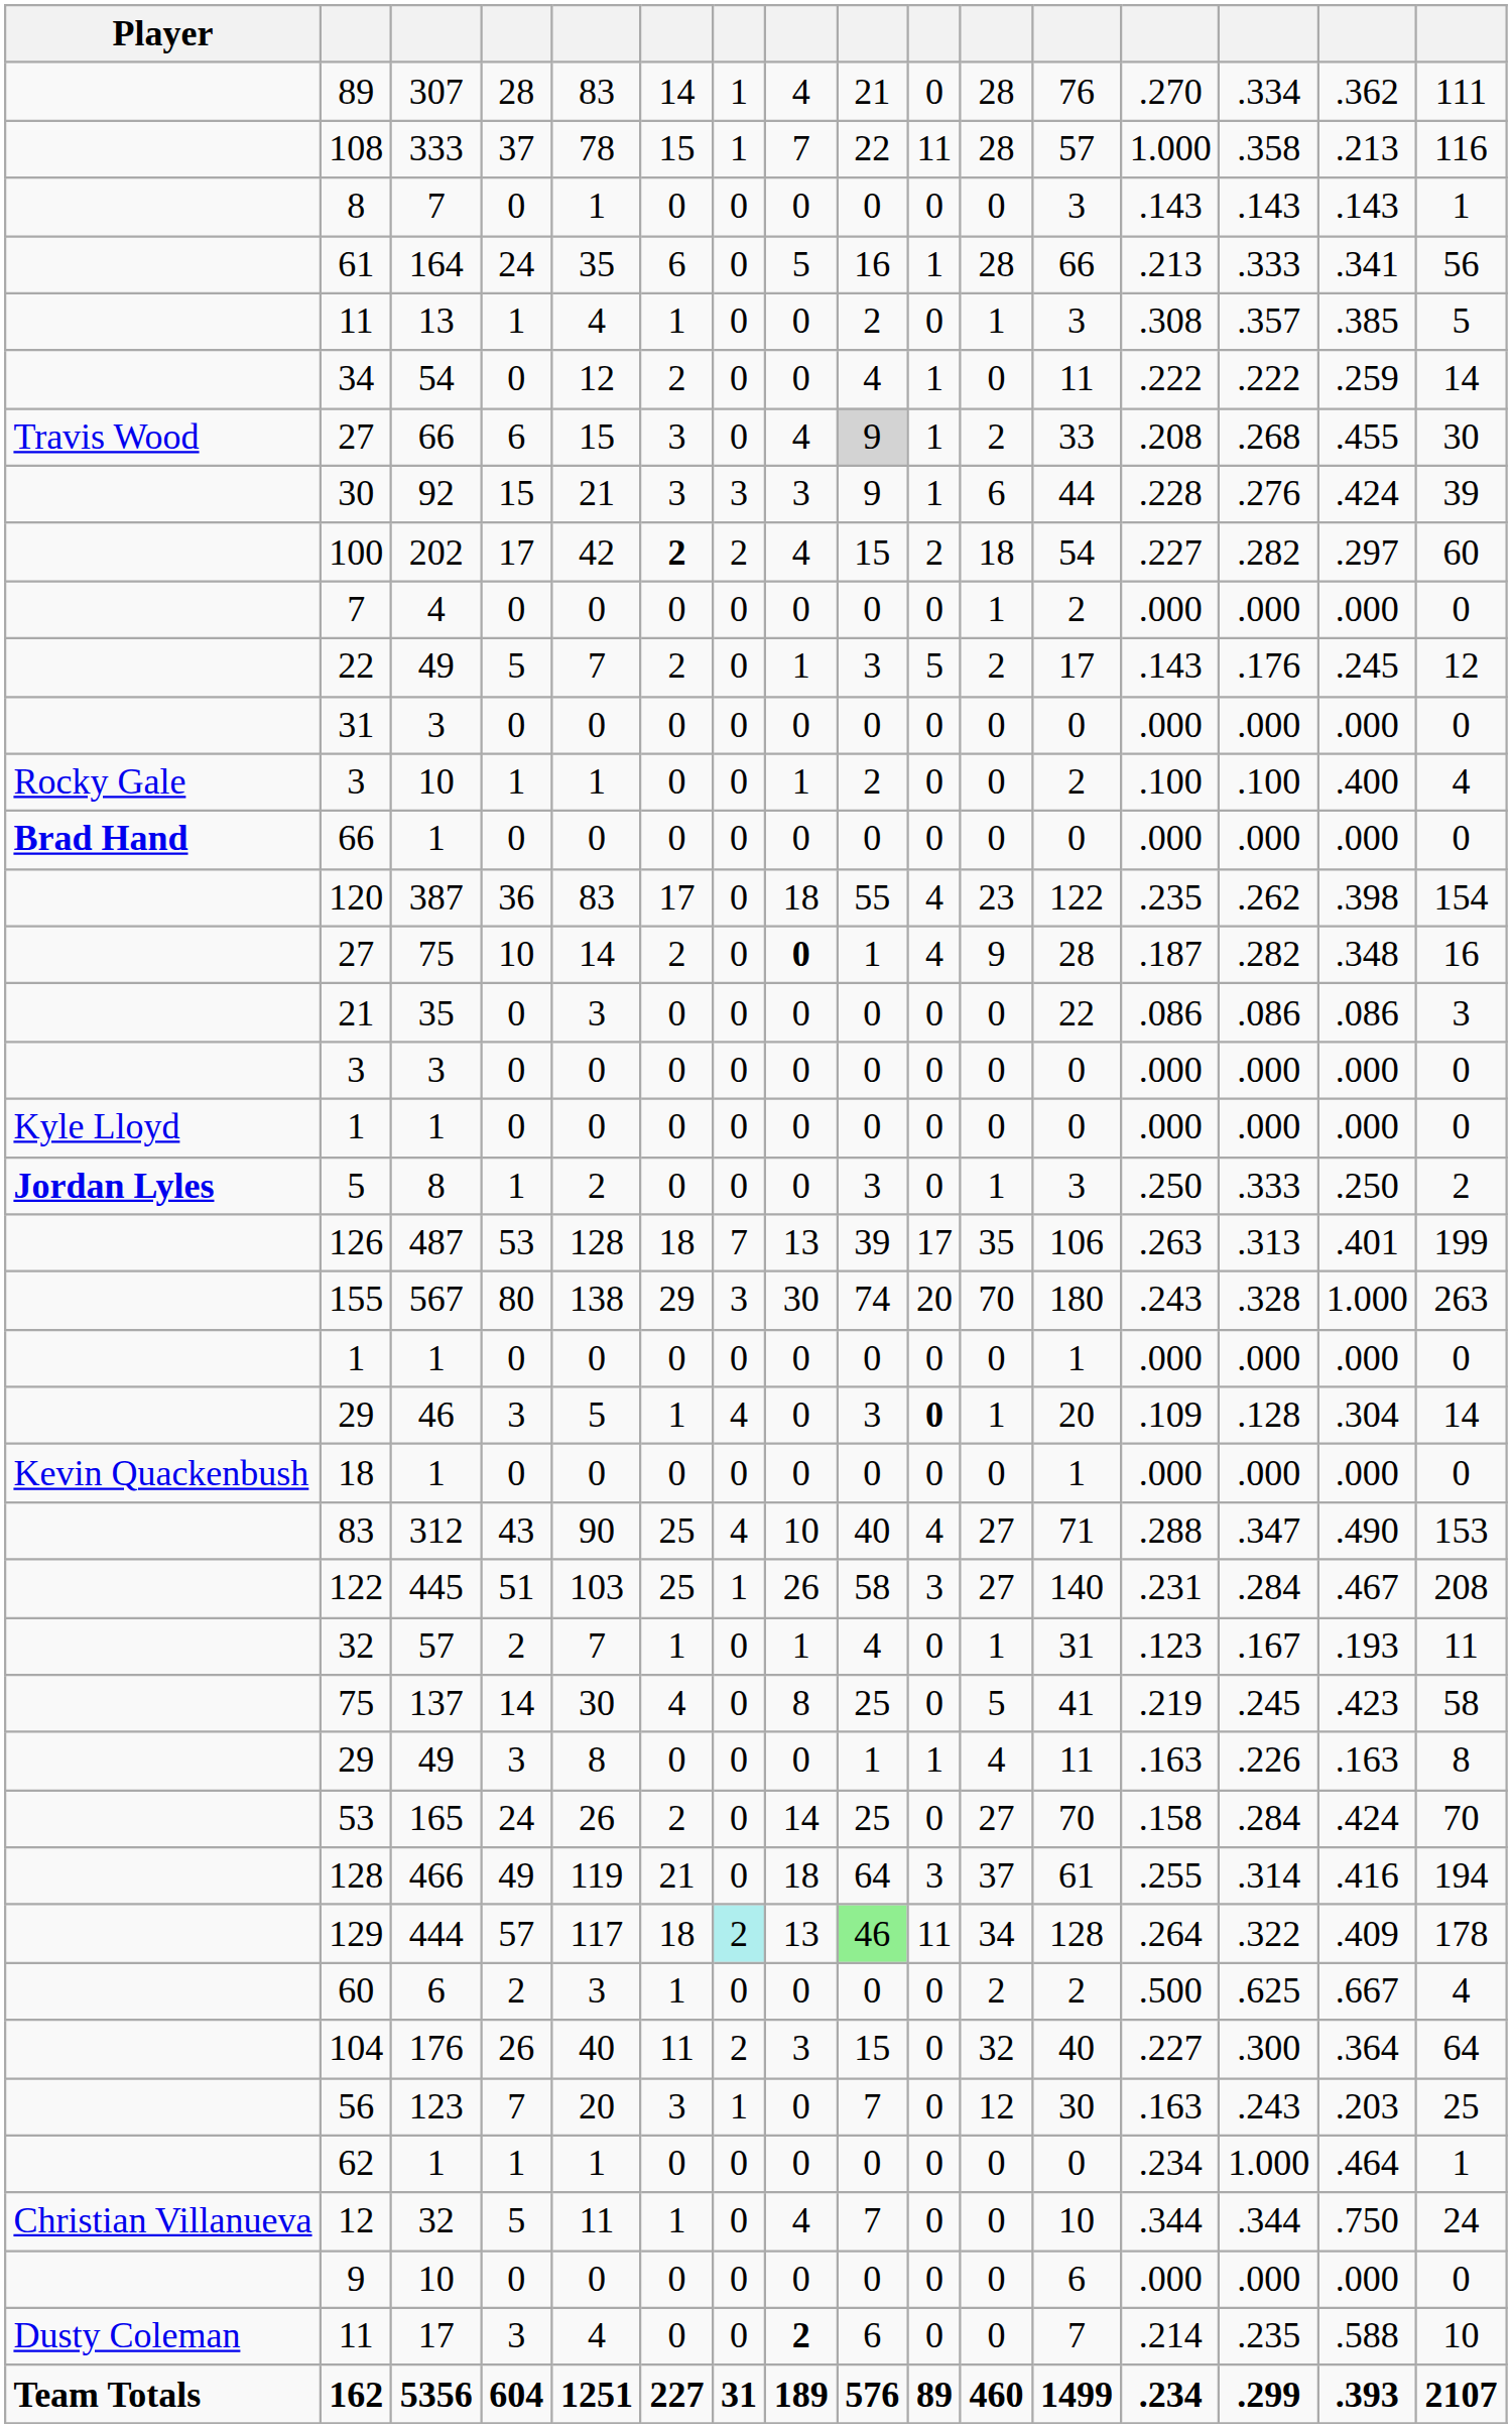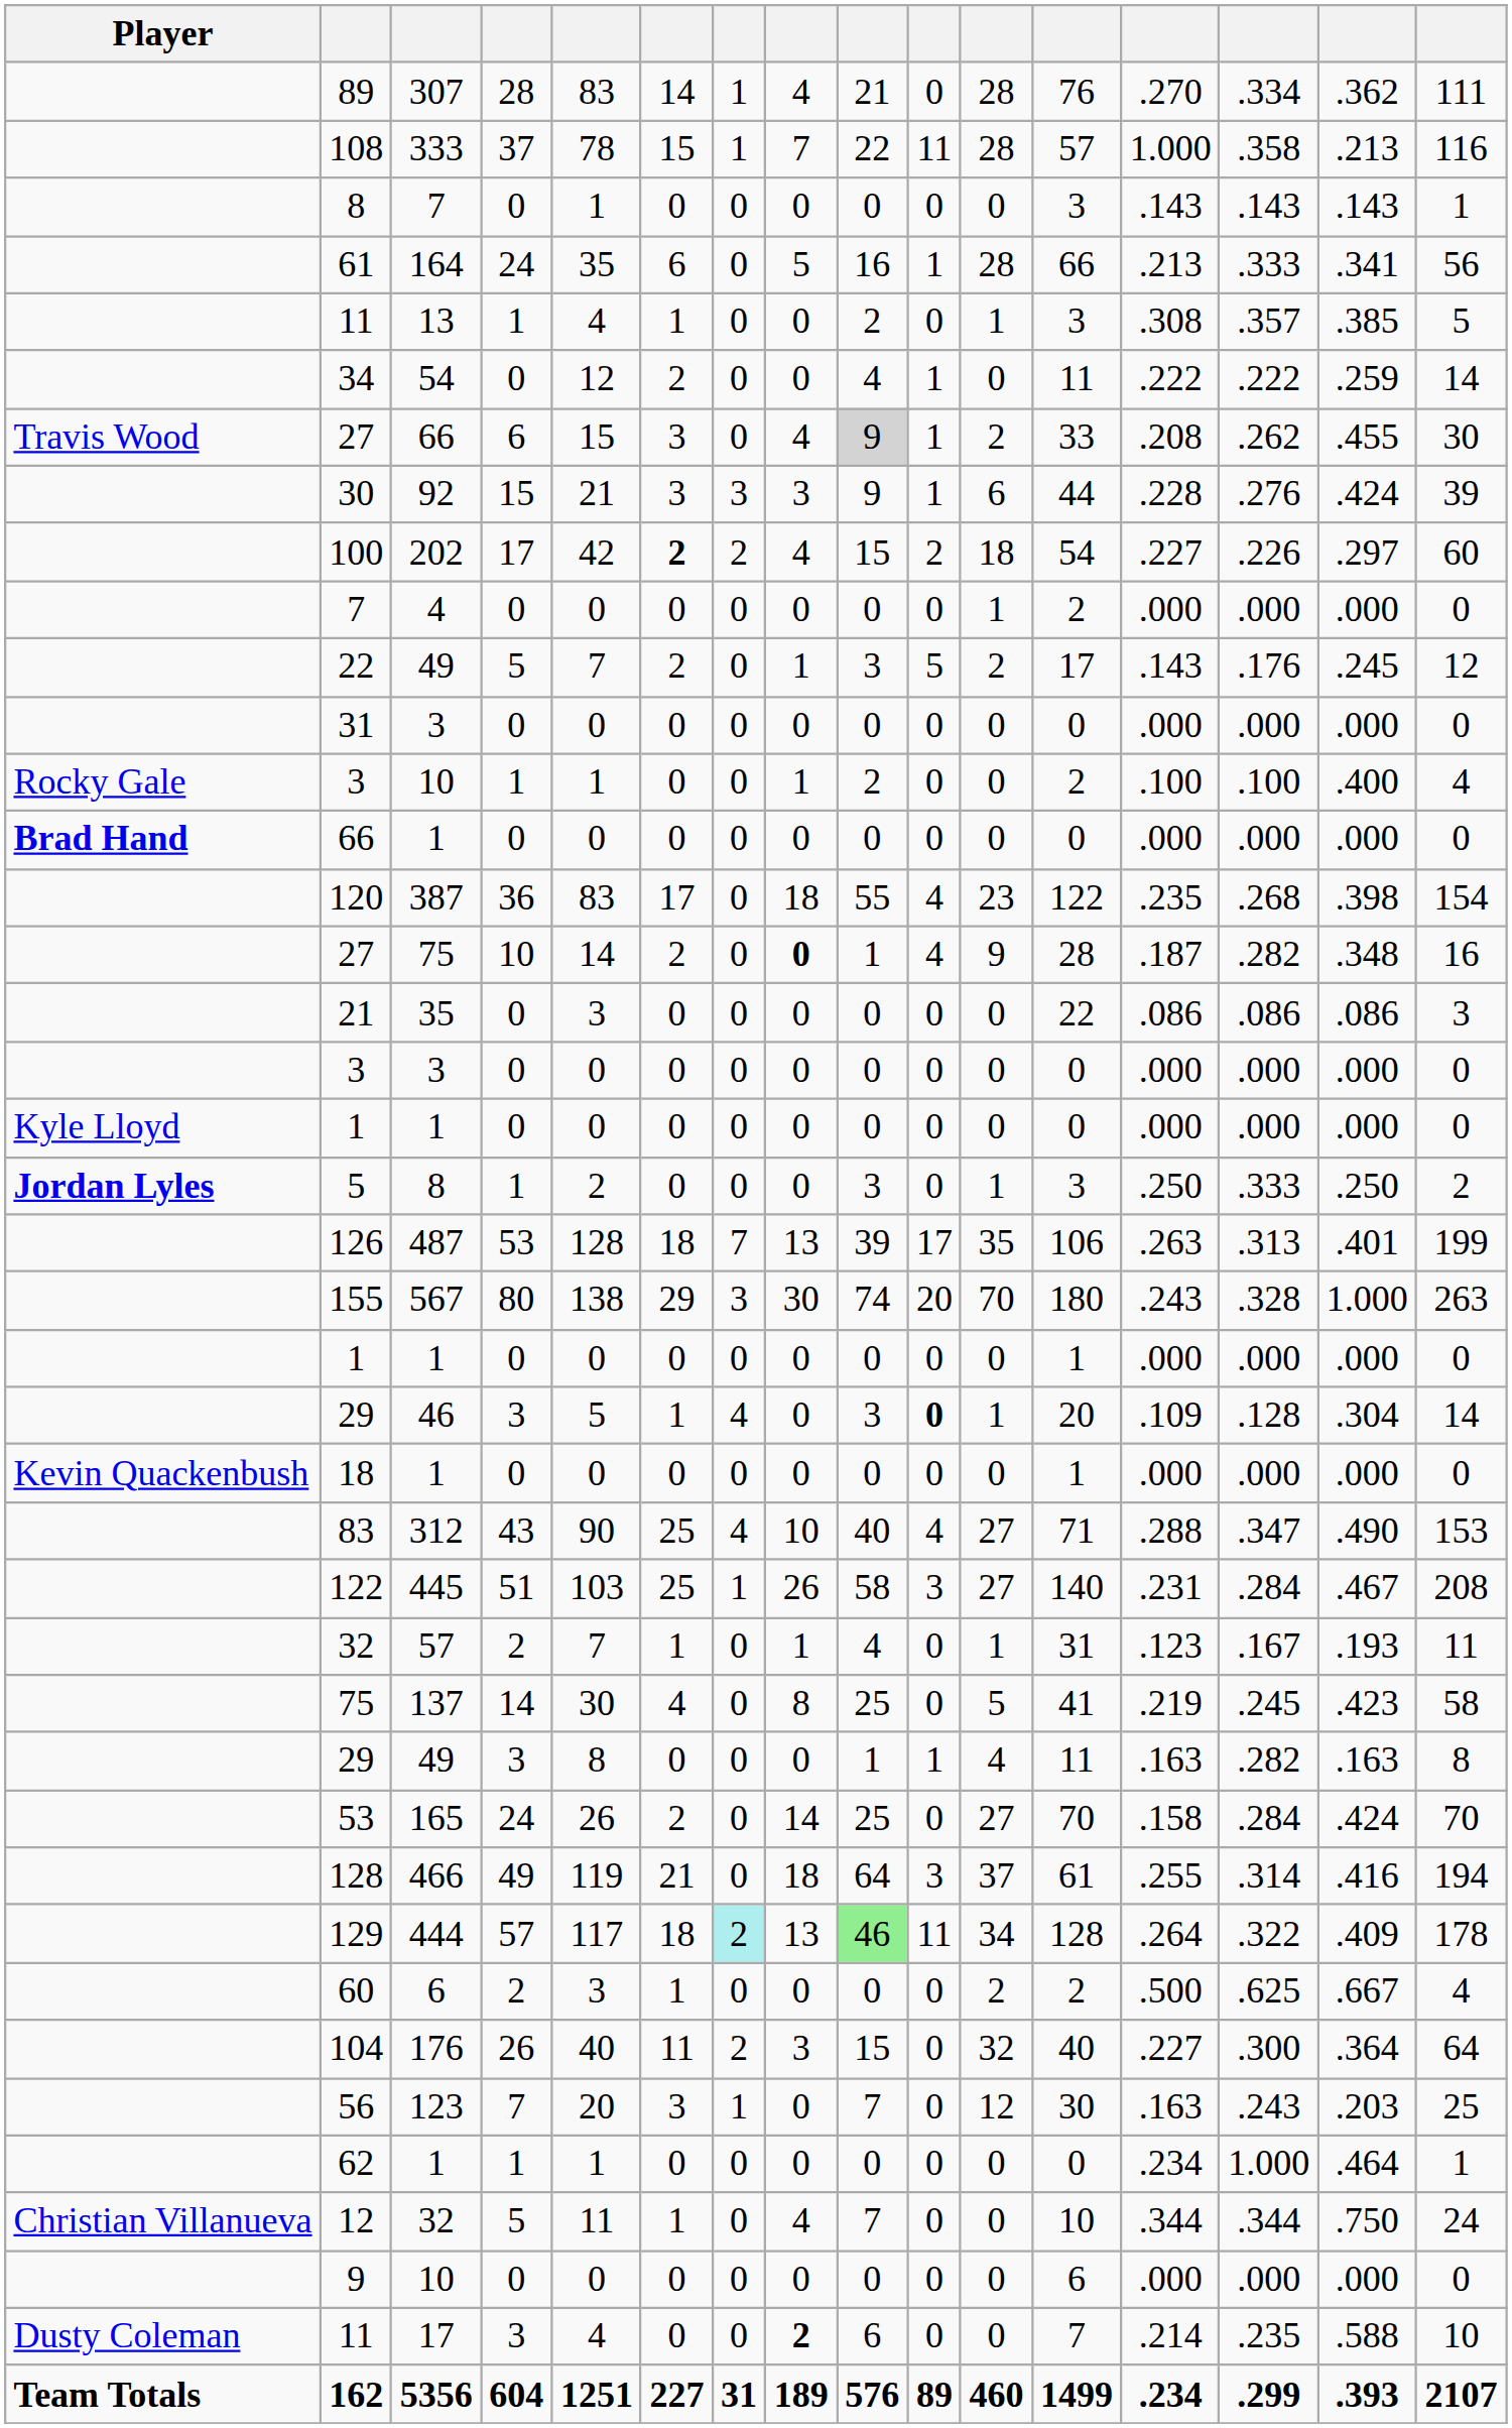27 / 66 | column 14: .268 -> .262
100 | column 14: .282 -> .226
120 | column 14: .262 -> .268
29 / 49 | column 14: .226 -> .282
